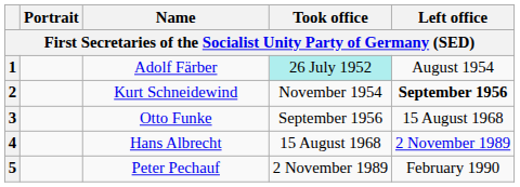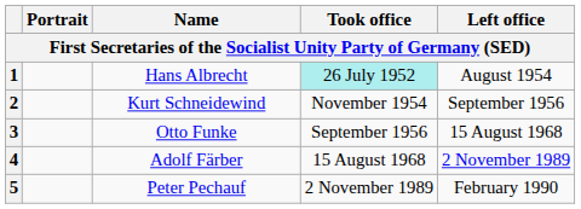1 | Name: Adolf Färber -> Hans Albrecht
2 | Left office: bold -> normal
4 | Name: Hans Albrecht -> Adolf Färber
